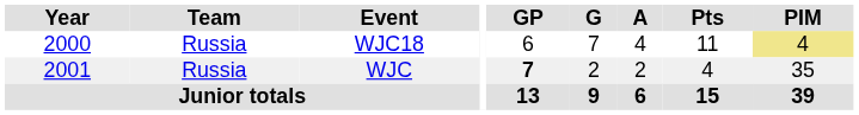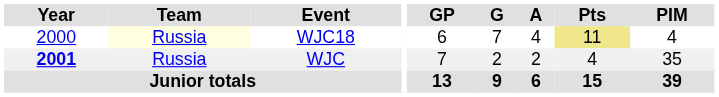WJC18 | Team: no background -> lightyellow background
WJC18 | Pts: no background -> khaki background
WJC18 | PIM: khaki background -> no background
WJC | Year: normal -> bold
WJC | GP: bold -> normal
